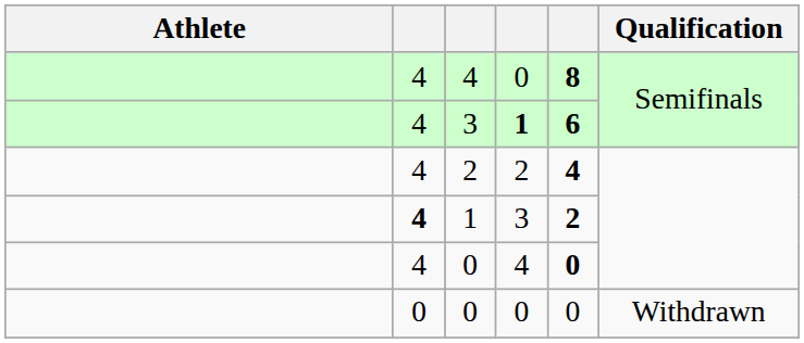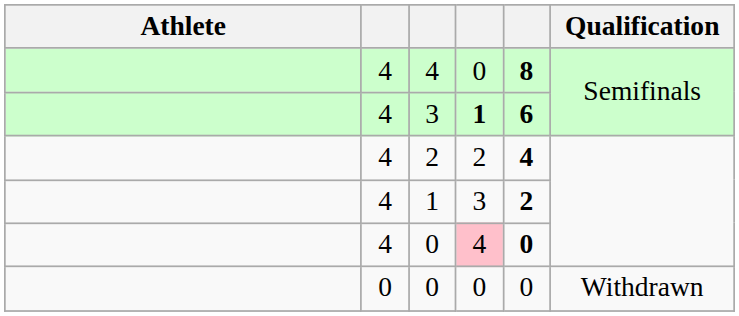row 5 | column 2: bold -> normal
row 6 | column 4: no background -> pink background
